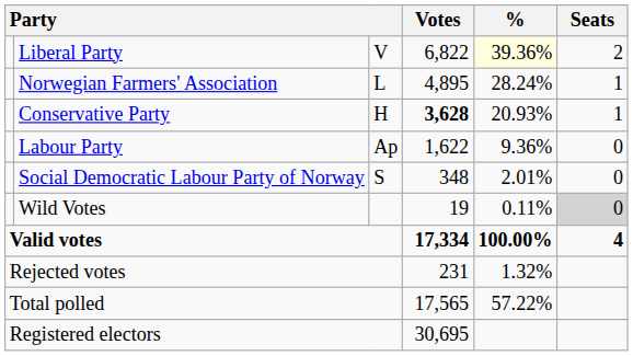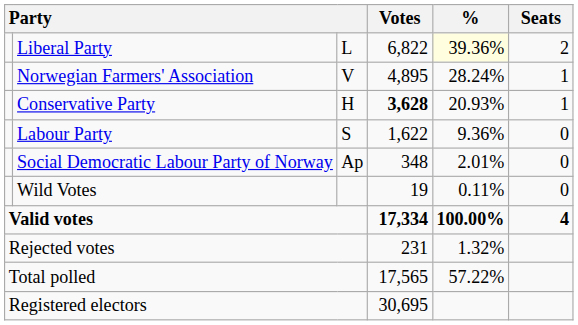Liberal Party | column 3: V -> L
Norwegian Farmers' Association | column 3: L -> V
Labour Party | column 3: Ap -> S
Social Democratic Labour Party of Norway | column 3: S -> Ap
Wild Votes | Seats: lightgrey background -> no background
